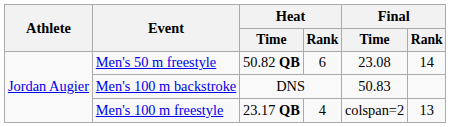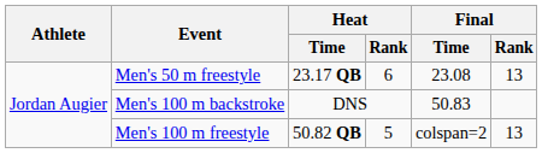Men's 50 m freestyle | Heat / Time: 50.82 QB -> 23.17 QB
Men's 50 m freestyle | Final / Rank: 14 -> 13
Men's 100 m freestyle | Heat / Time: 23.17 QB -> 50.82 QB
Men's 100 m freestyle | Heat / Rank: 4 -> 5
